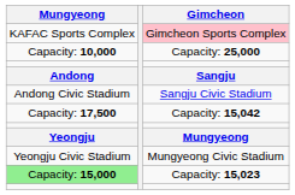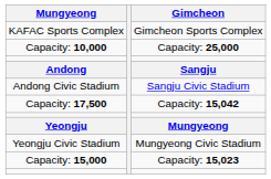KAFAC Sports Complex | Gimcheon: pink background -> no background
Capacity: 15,000 | Mungyeong: lightgreen background -> no background
